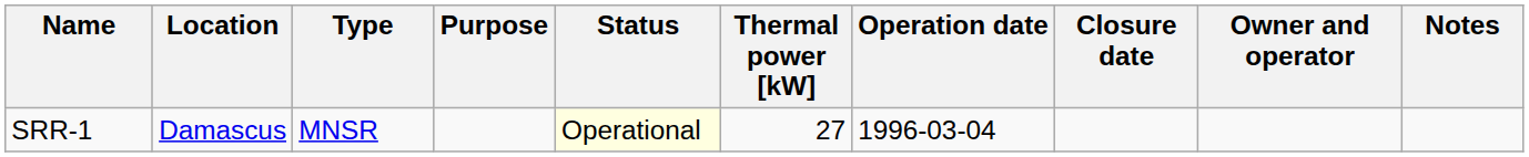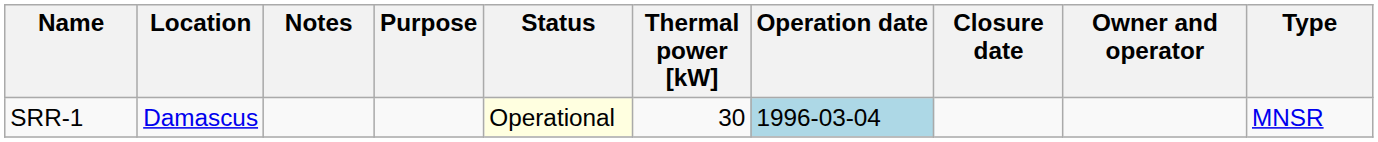columns swapped: Type <-> Notes
SRR-1 | Thermal power [kW]: 27 -> 30
SRR-1 | Operation date: no background -> lightblue background
